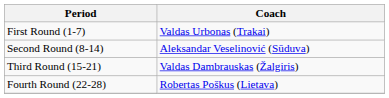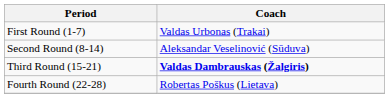Third Round (15-21) | Coach: normal -> bold
